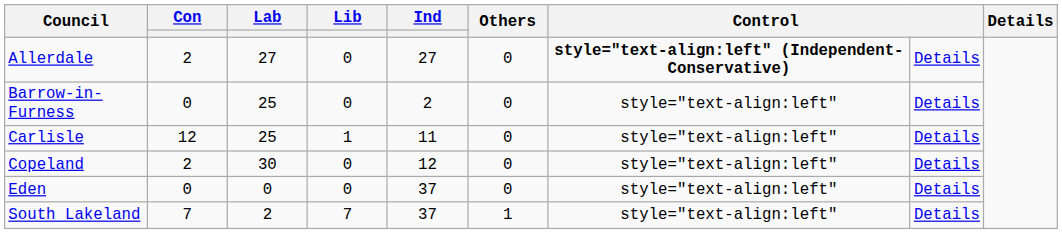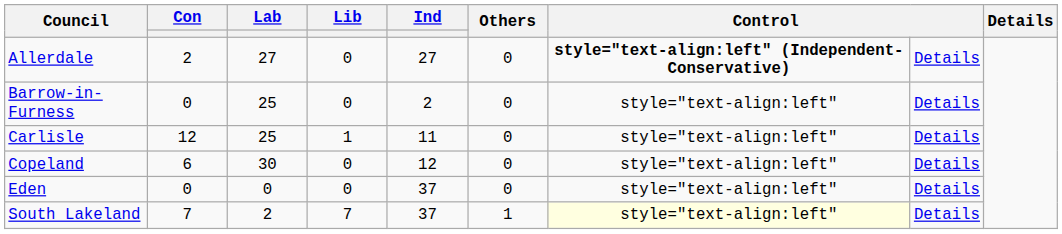Copeland | Con: 2 -> 6
South Lakeland | column 7: no background -> lightyellow background
